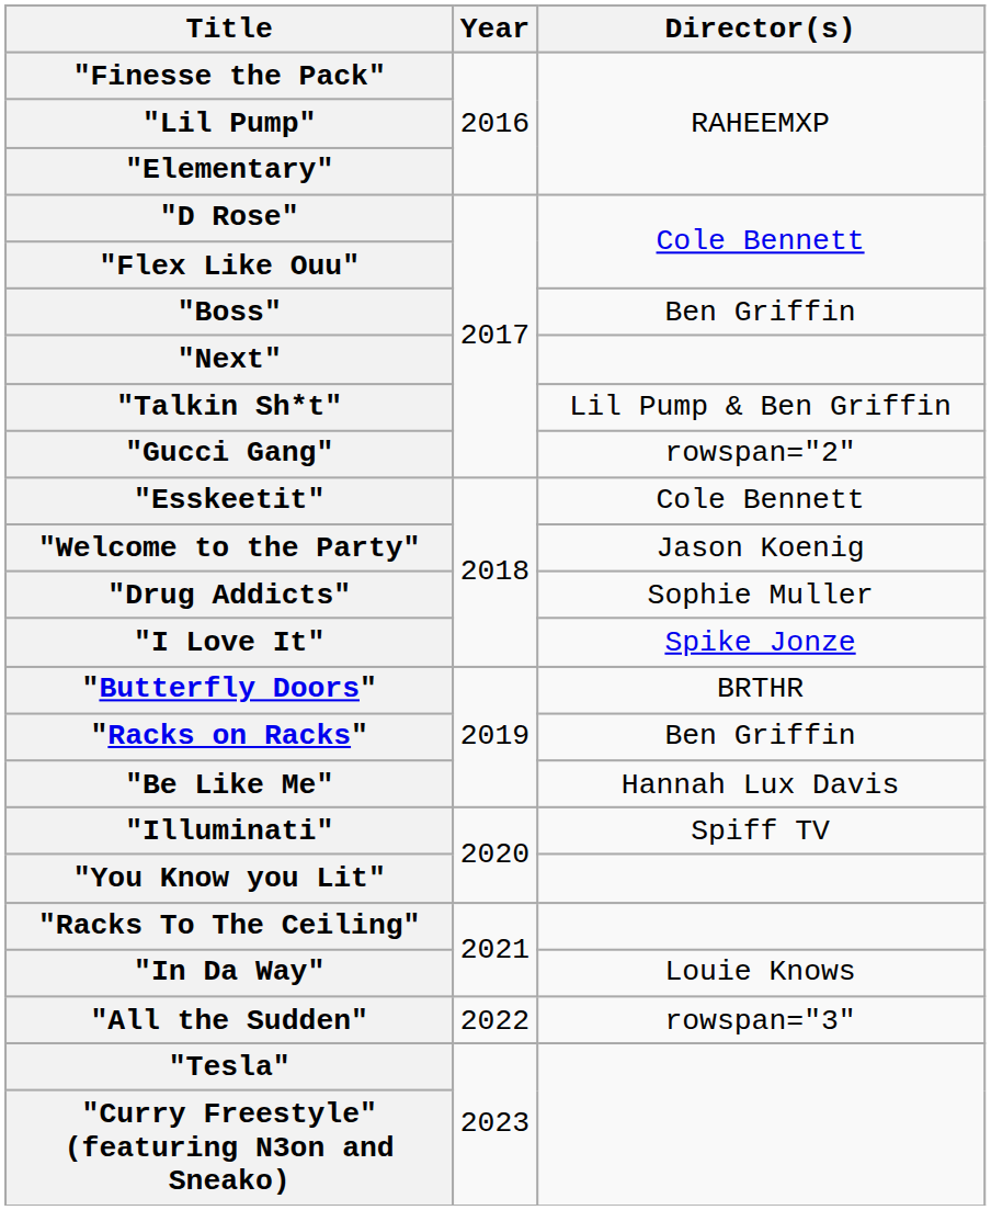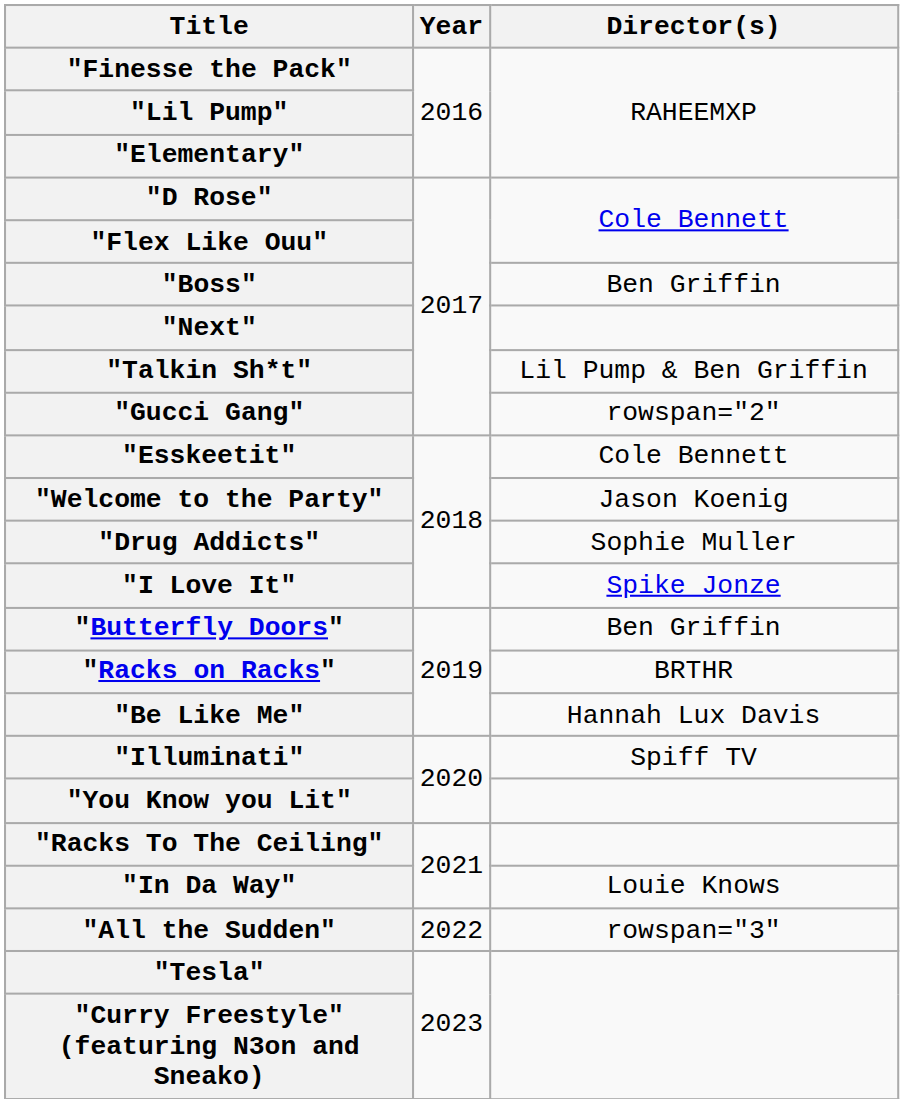"Butterfly Doors" | Director(s): BRTHR -> Ben Griffin
"Racks on Racks" | Director(s): Ben Griffin -> BRTHR
